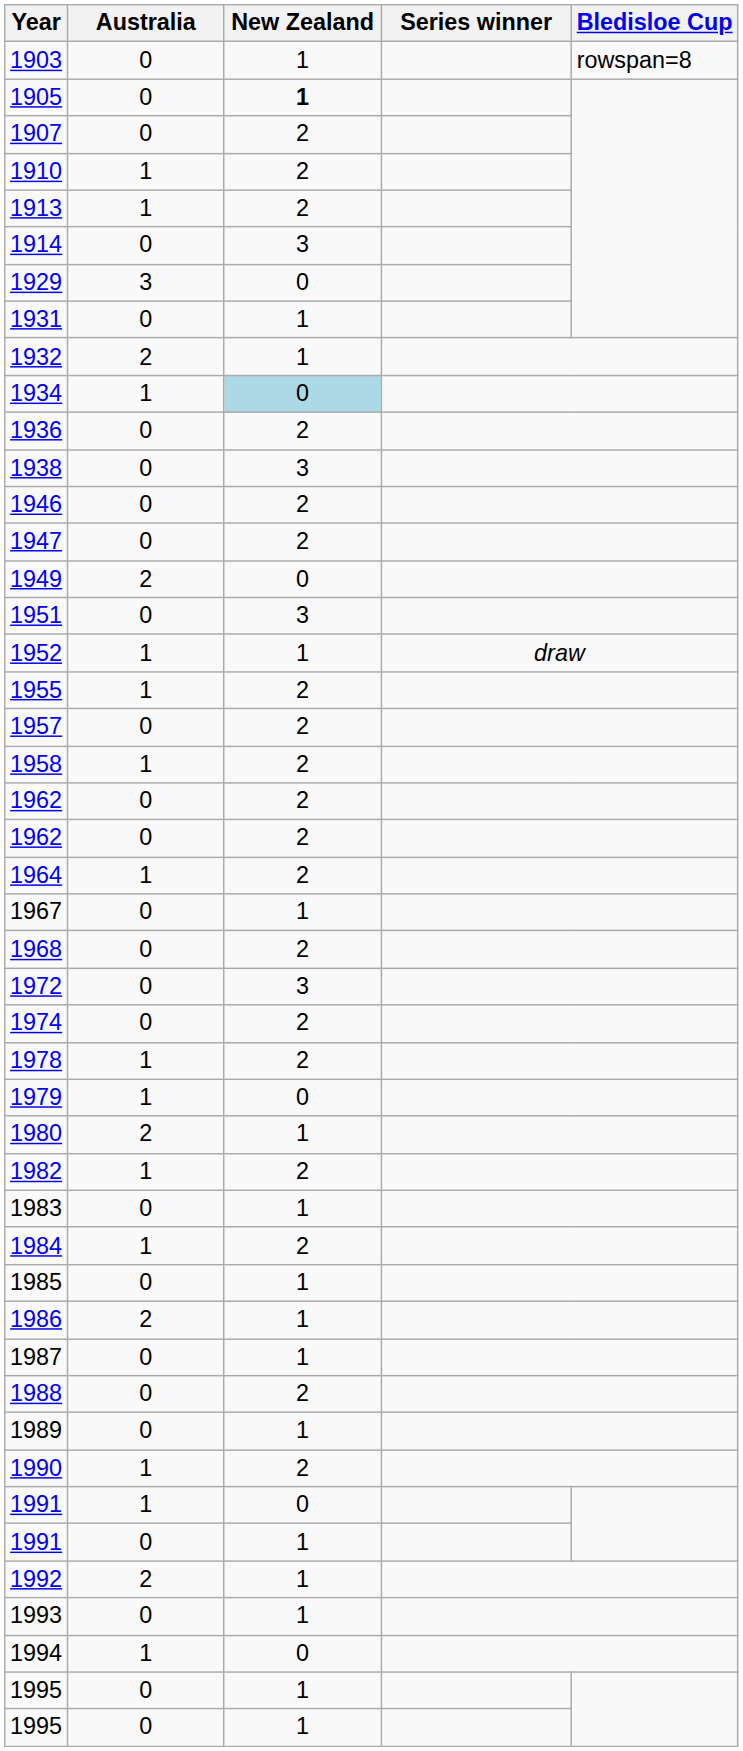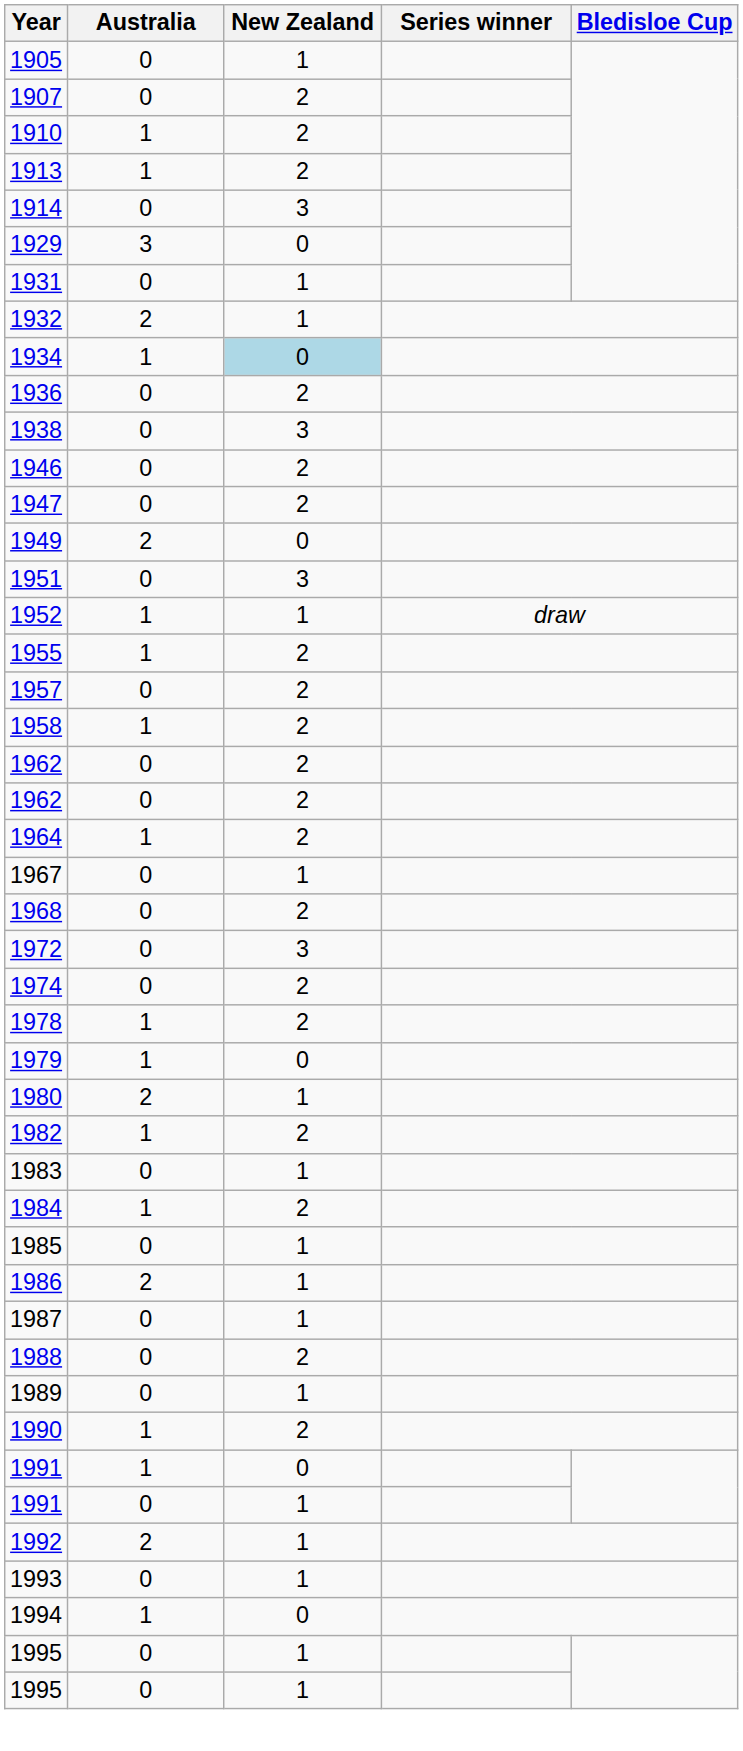- row: 1903 | 0 | 1 | rowspan=8
1905 | New Zealand: bold -> normal
